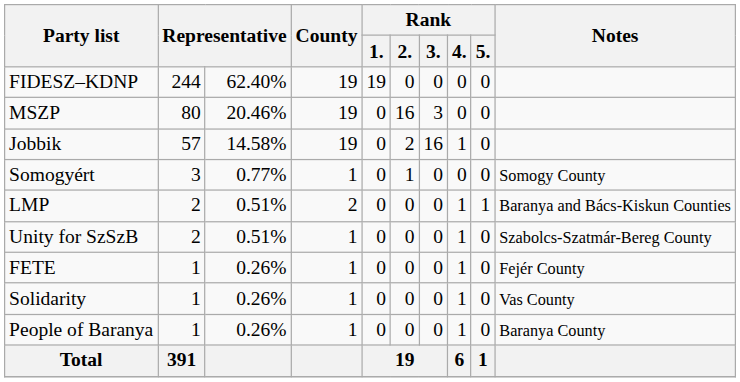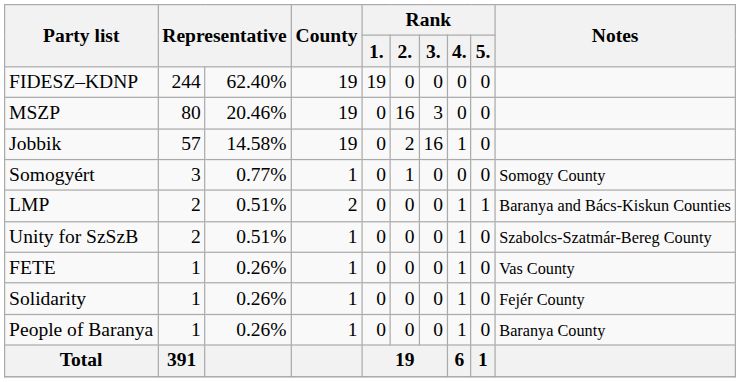FETE | Notes: Fejér County -> Vas County
Solidarity | Notes: Vas County -> Fejér County
